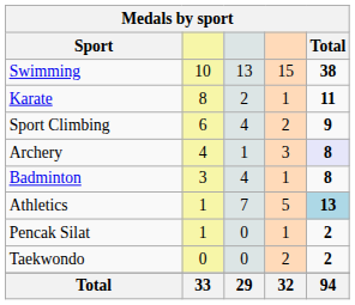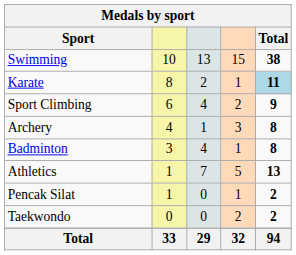Karate | Total: no background -> lightblue background
Archery | Total: lavender background -> no background
Athletics | Total: lightblue background -> no background
